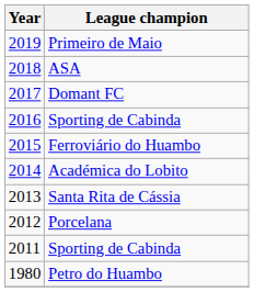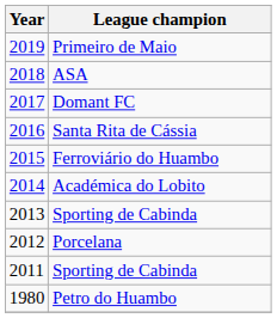row 5 | League champion: Sporting de Cabinda -> Santa Rita de Cássia
row 8 | League champion: Santa Rita de Cássia -> Sporting de Cabinda
